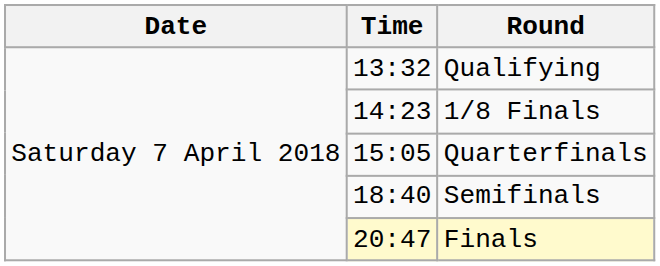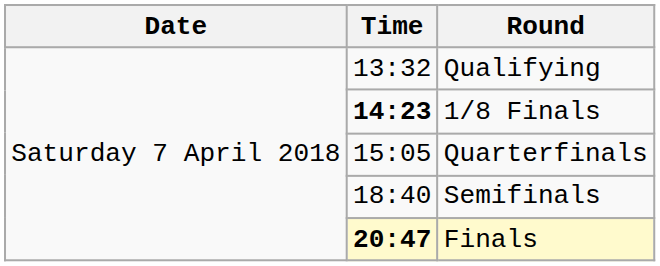1/8 Finals | Time: normal -> bold
Finals | Time: normal -> bold
